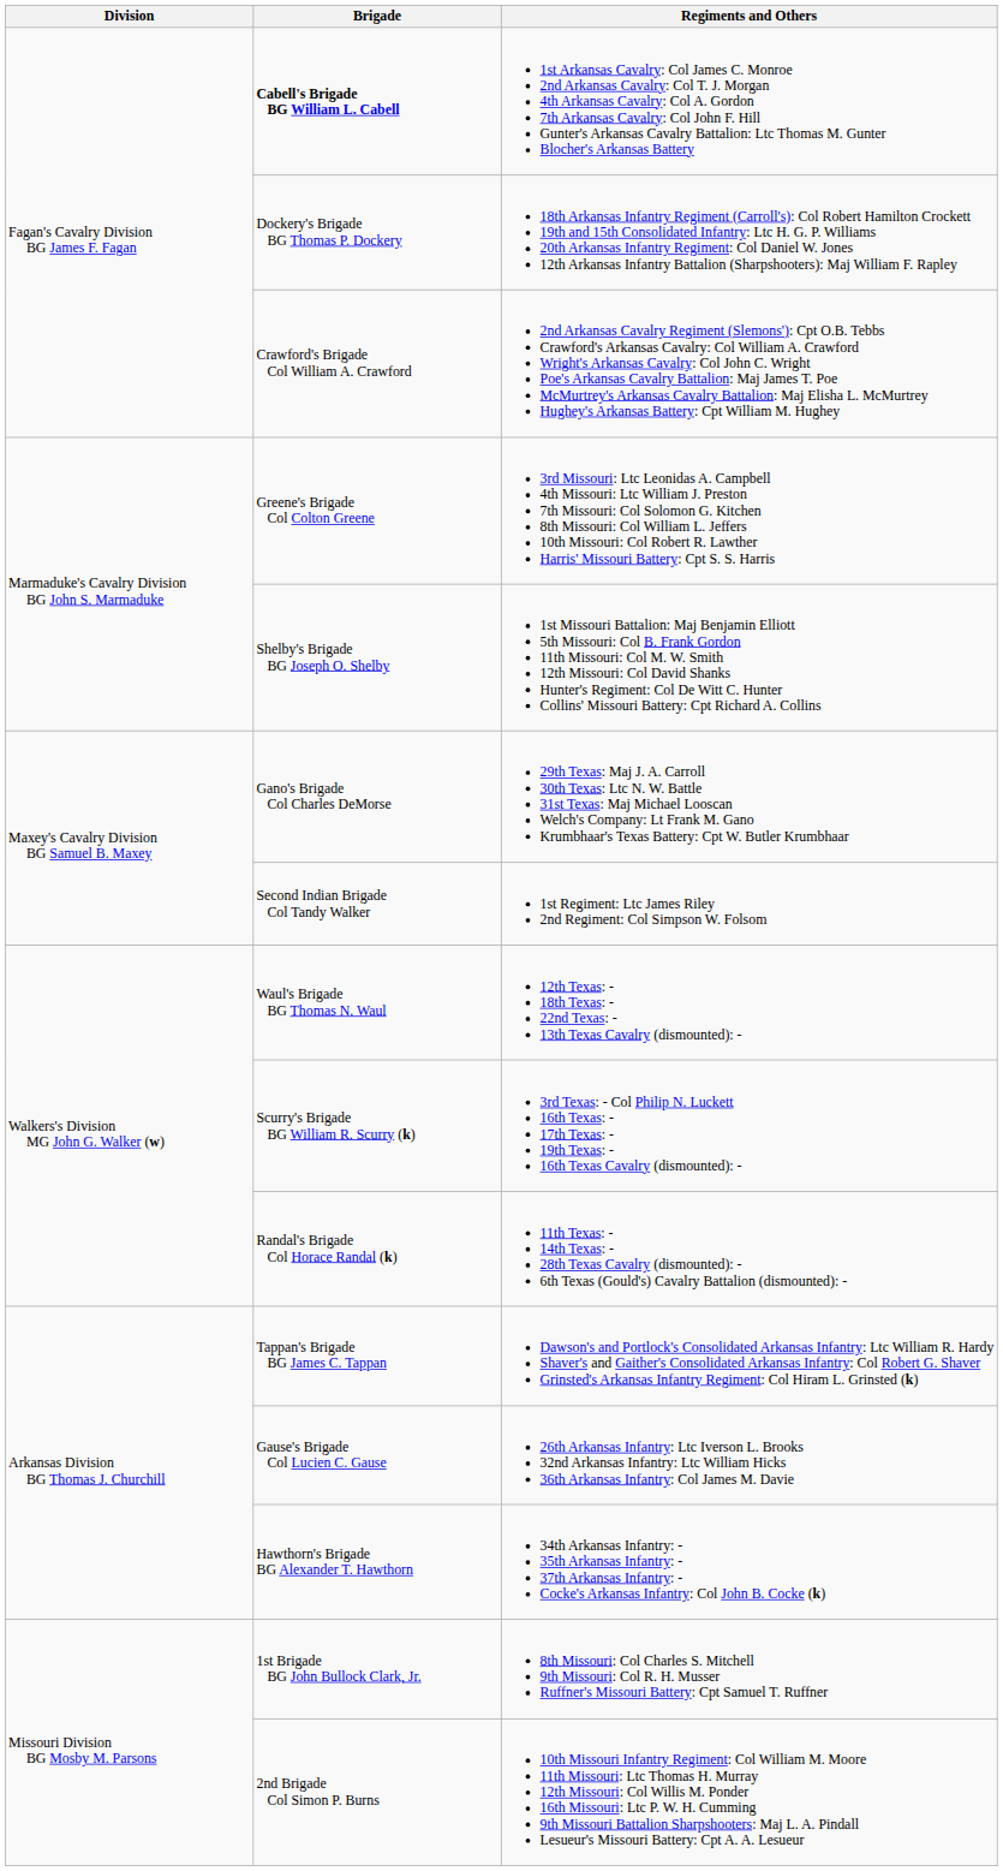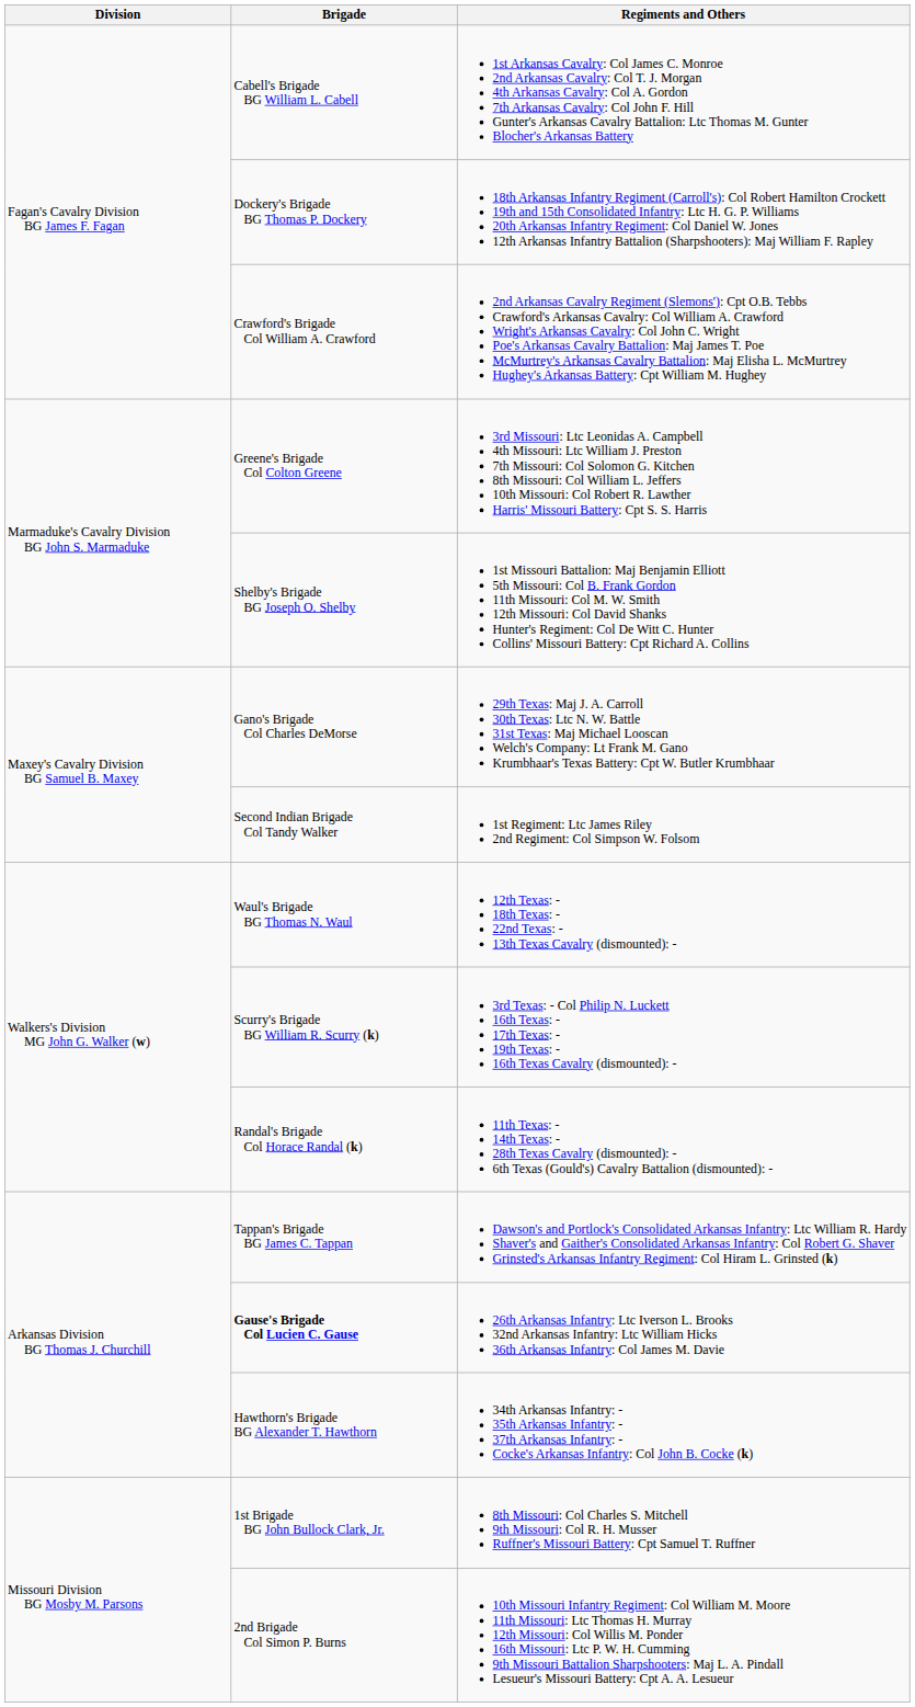Cabell's Brigade BG William L. Cabell | Brigade: bold -> normal
Gause's Brigade Col Lucien C. Gause | Brigade: normal -> bold
